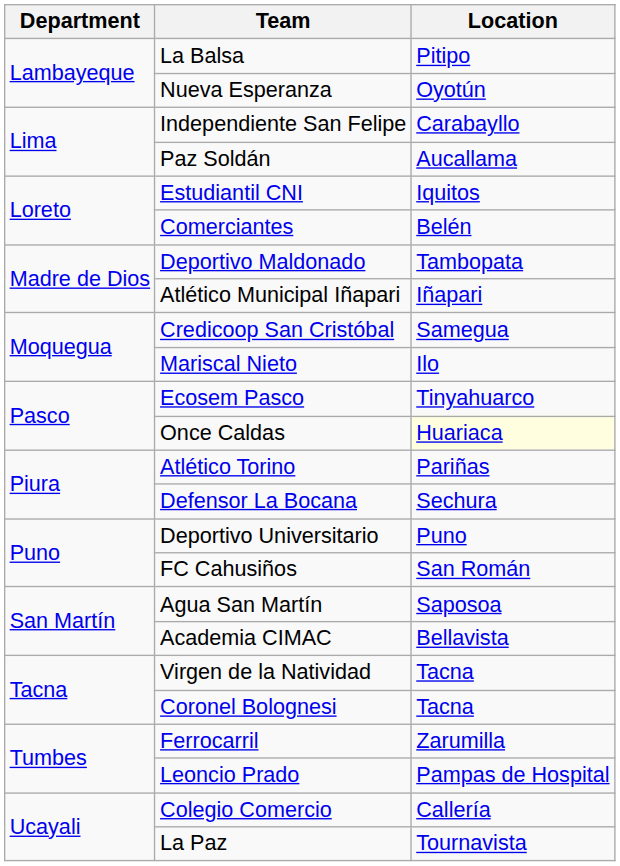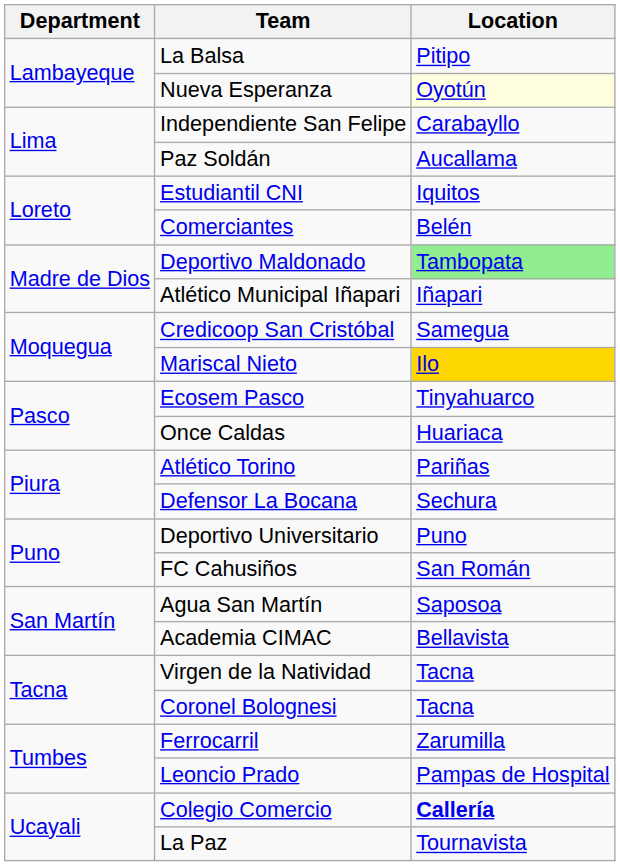Nueva Esperanza | Location: no background -> lightyellow background
Deportivo Maldonado | Location: no background -> lightgreen background
Mariscal Nieto | Location: no background -> gold background
Once Caldas | Location: lightyellow background -> no background
Colegio Comercio | Location: normal -> bold
